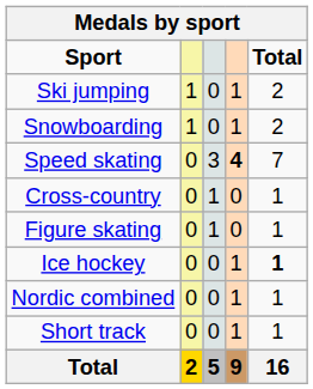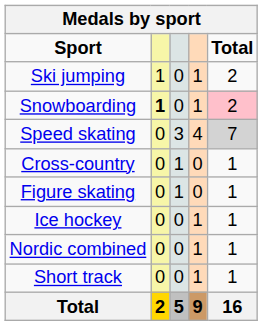Snowboarding | column 2: normal -> bold
Snowboarding | Total: no background -> pink background
Speed skating | column 4: bold -> normal
Speed skating | Total: no background -> lightgrey background
Ice hockey | Total: bold -> normal
